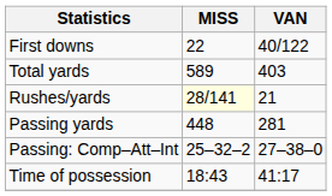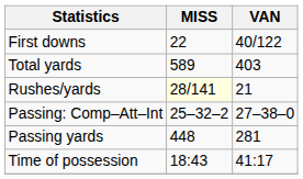rows swapped: Passing yards <-> Passing: Comp–Att–Int
